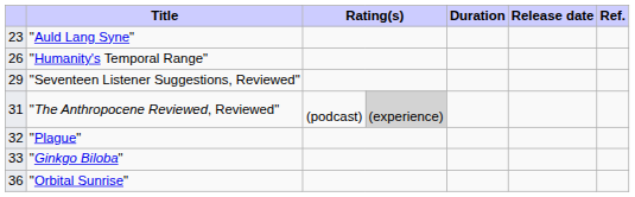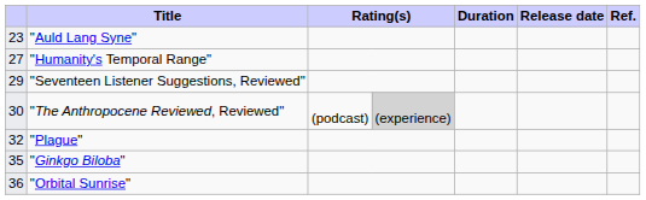"Humanity's Temporal Range" | column 1: 26 -> 27
"The Anthropocene Reviewed, Reviewed" | column 1: 31 -> 30
"Ginkgo Biloba" | column 1: 33 -> 35
